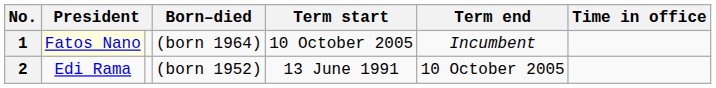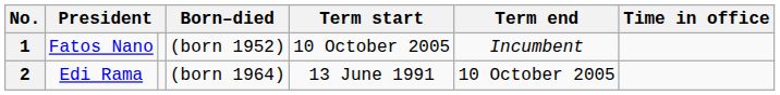1 | column 2: lightyellow background -> no background
1 | Born–died: (born 1964) -> (born 1952)
2 | Born–died: (born 1952) -> (born 1964)
